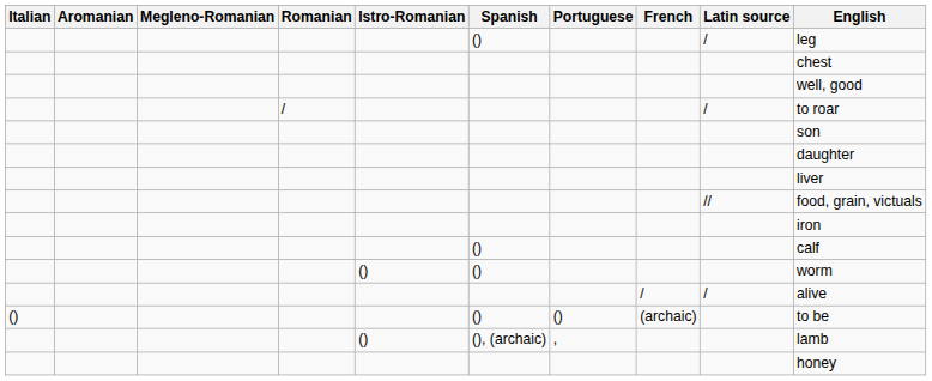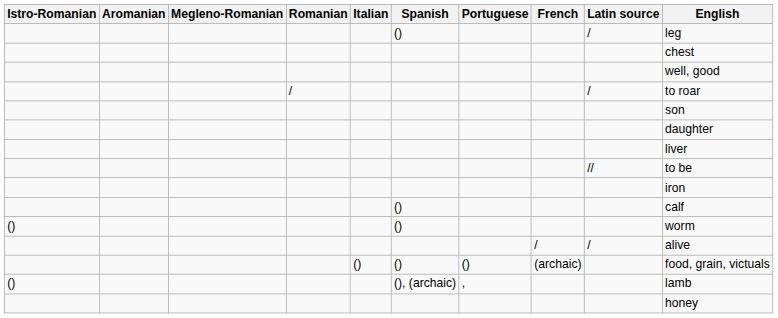columns swapped: Istro-Romanian <-> Italian
row 9 | English: food, grain, victuals -> to be
row 14 | English: to be -> food, grain, victuals
